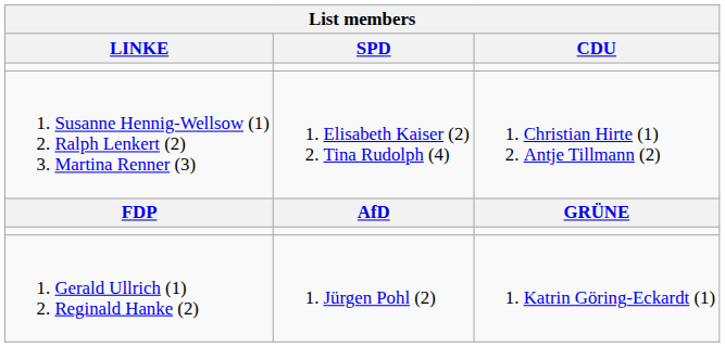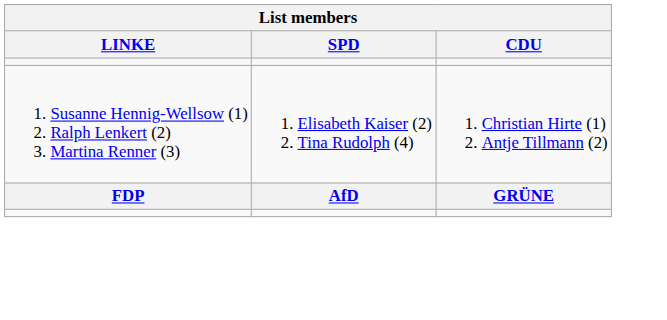- row: Gerald Ullrich (1) Reginald Hanke (2) | Jürgen Pohl (2) | Katrin Göring-Eckardt (1)
